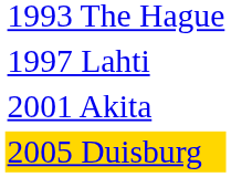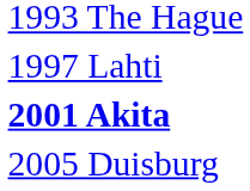2001 Akita | column 1: normal -> bold
2005 Duisburg | column 1: gold background -> no background
